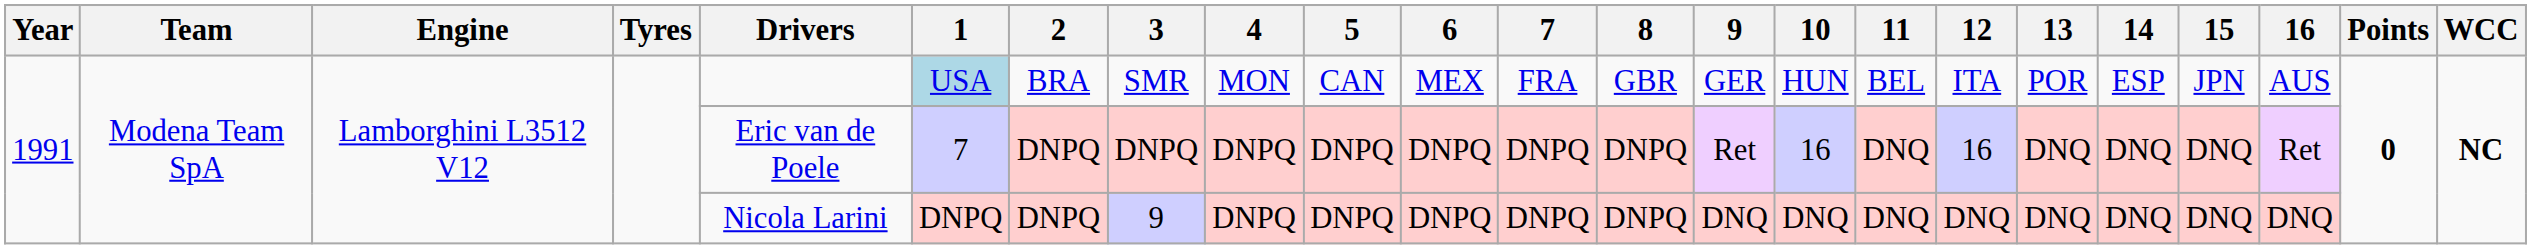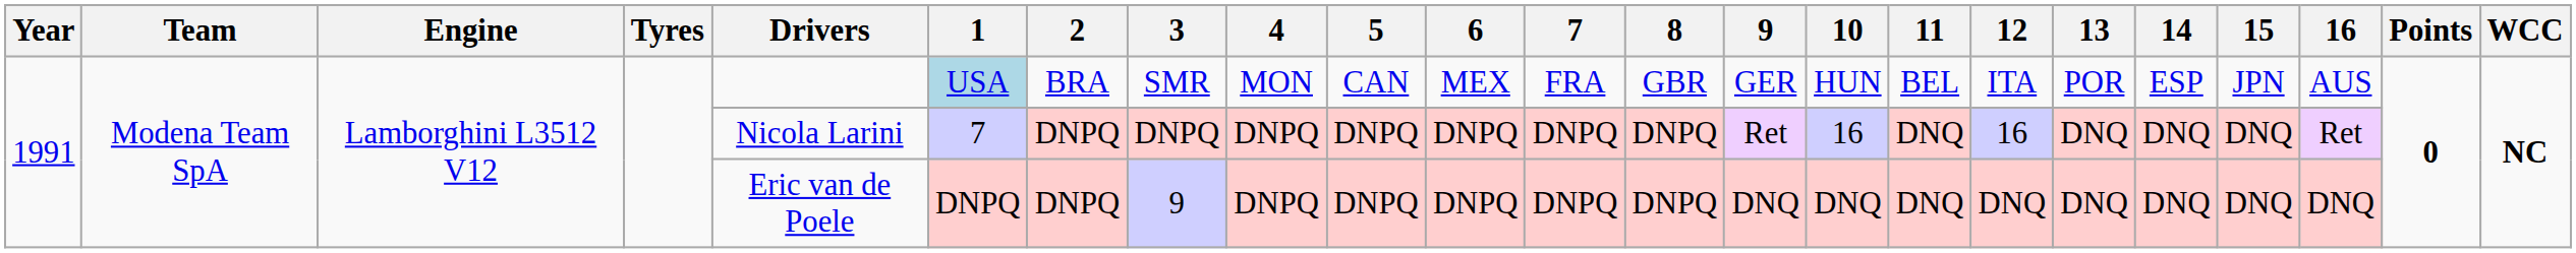row 3 | Drivers: Eric van de Poele -> Nicola Larini
row 4 | Drivers: Nicola Larini -> Eric van de Poele
